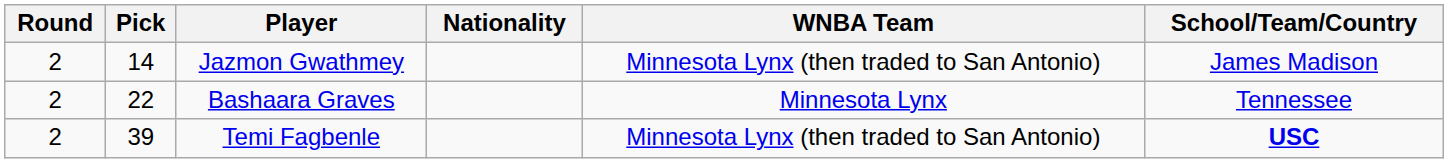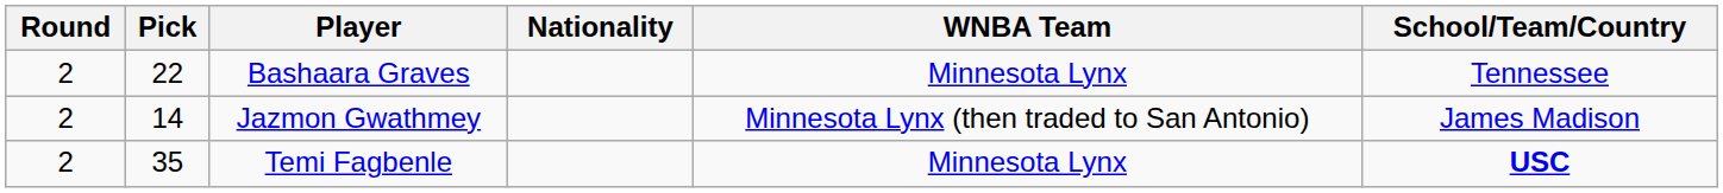rows swapped: Jazmon Gwathmey <-> Bashaara Graves
Temi Fagbenle | Pick: 39 -> 35
Temi Fagbenle | WNBA Team: Minnesota Lynx (then traded to San Antonio) -> Minnesota Lynx
